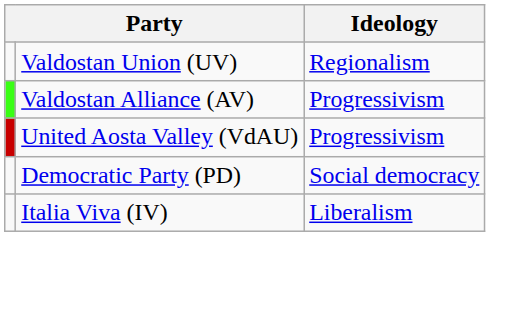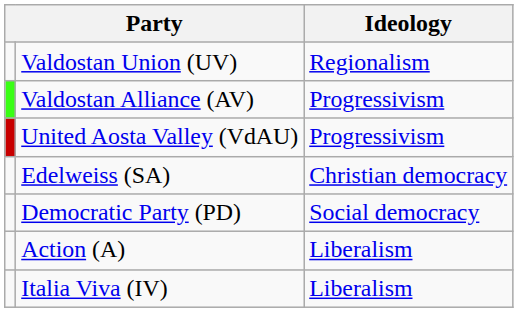+ row: Edelweiss (SA) | Christian democracy
+ row: Action (A) | Liberalism
